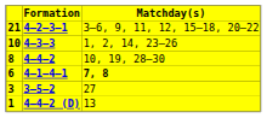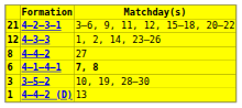4–3–3 | column 1: 10 -> 12
4–4–2 | Matchday(s): 10, 19, 28–30 -> 27
3–5–2 | Matchday(s): 27 -> 10, 19, 28–30
